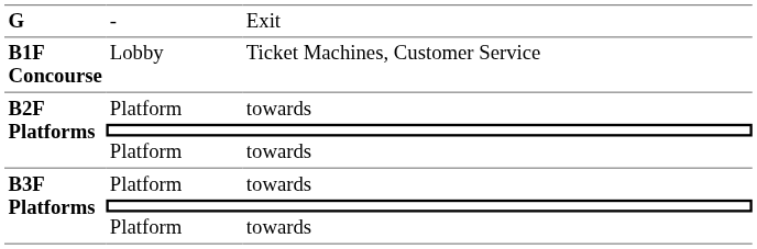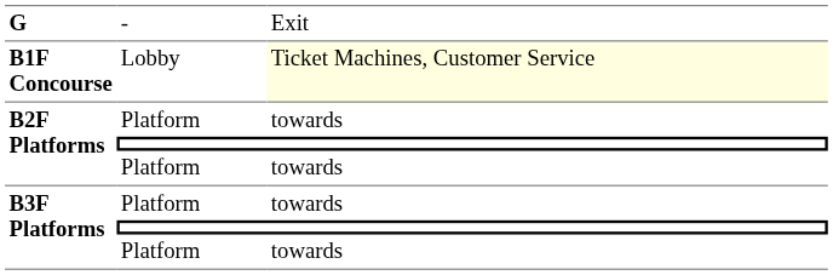B1F Concourse | column 3: no background -> lightyellow background
